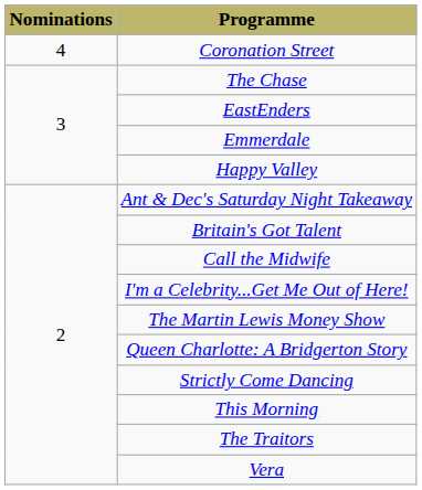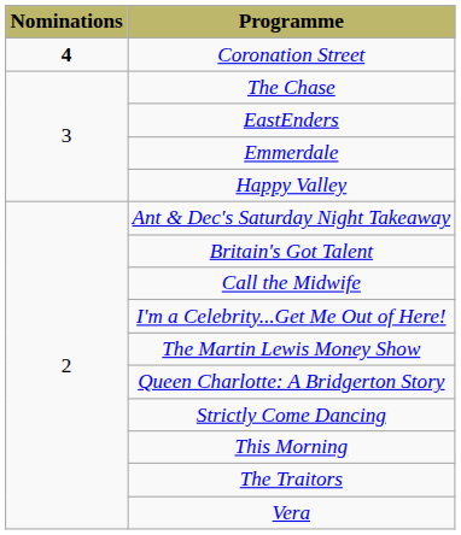Coronation Street | Nominations: normal -> bold
